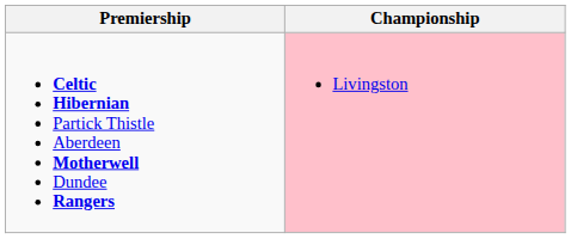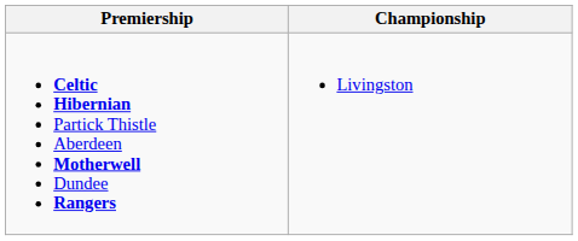row 2 | Championship: pink background -> no background
